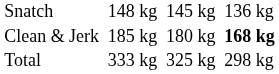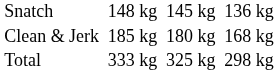Clean & Jerk | column 4: bold -> normal
